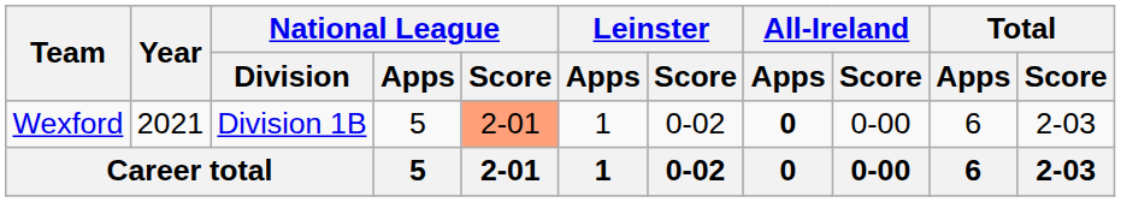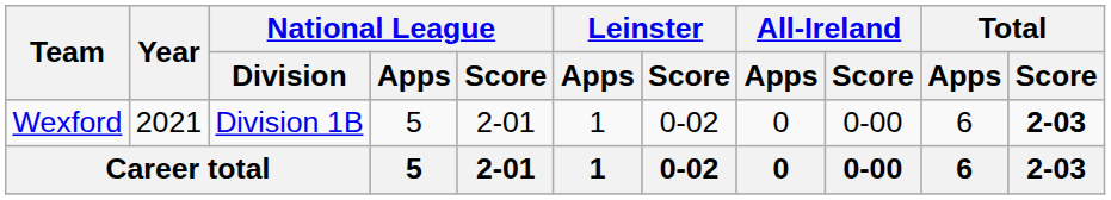Wexford | National League / Score: lightsalmon background -> no background
Wexford | All-Ireland / Apps: bold -> normal
Wexford | Total / Score: normal -> bold
